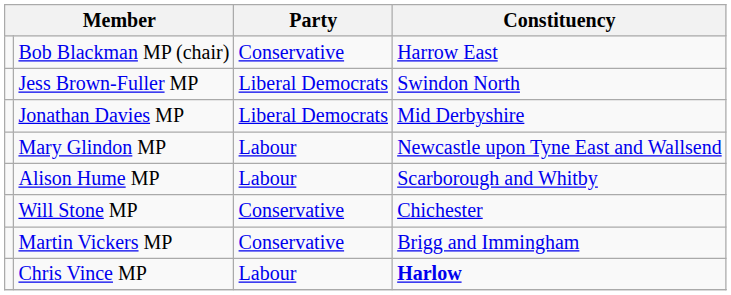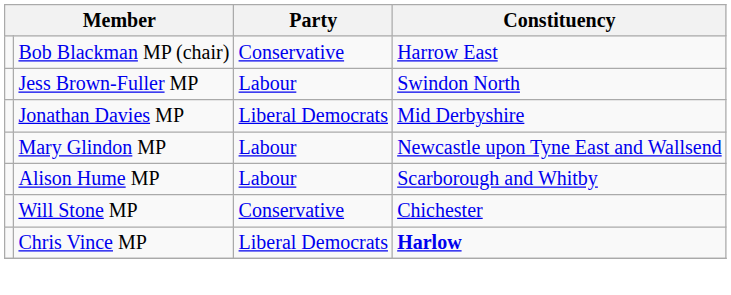Jess Brown-Fuller MP | Party: Liberal Democrats -> Labour
- row: Martin Vickers MP | Conservative | Brigg and Immingham
Chris Vince MP | Party: Labour -> Liberal Democrats
